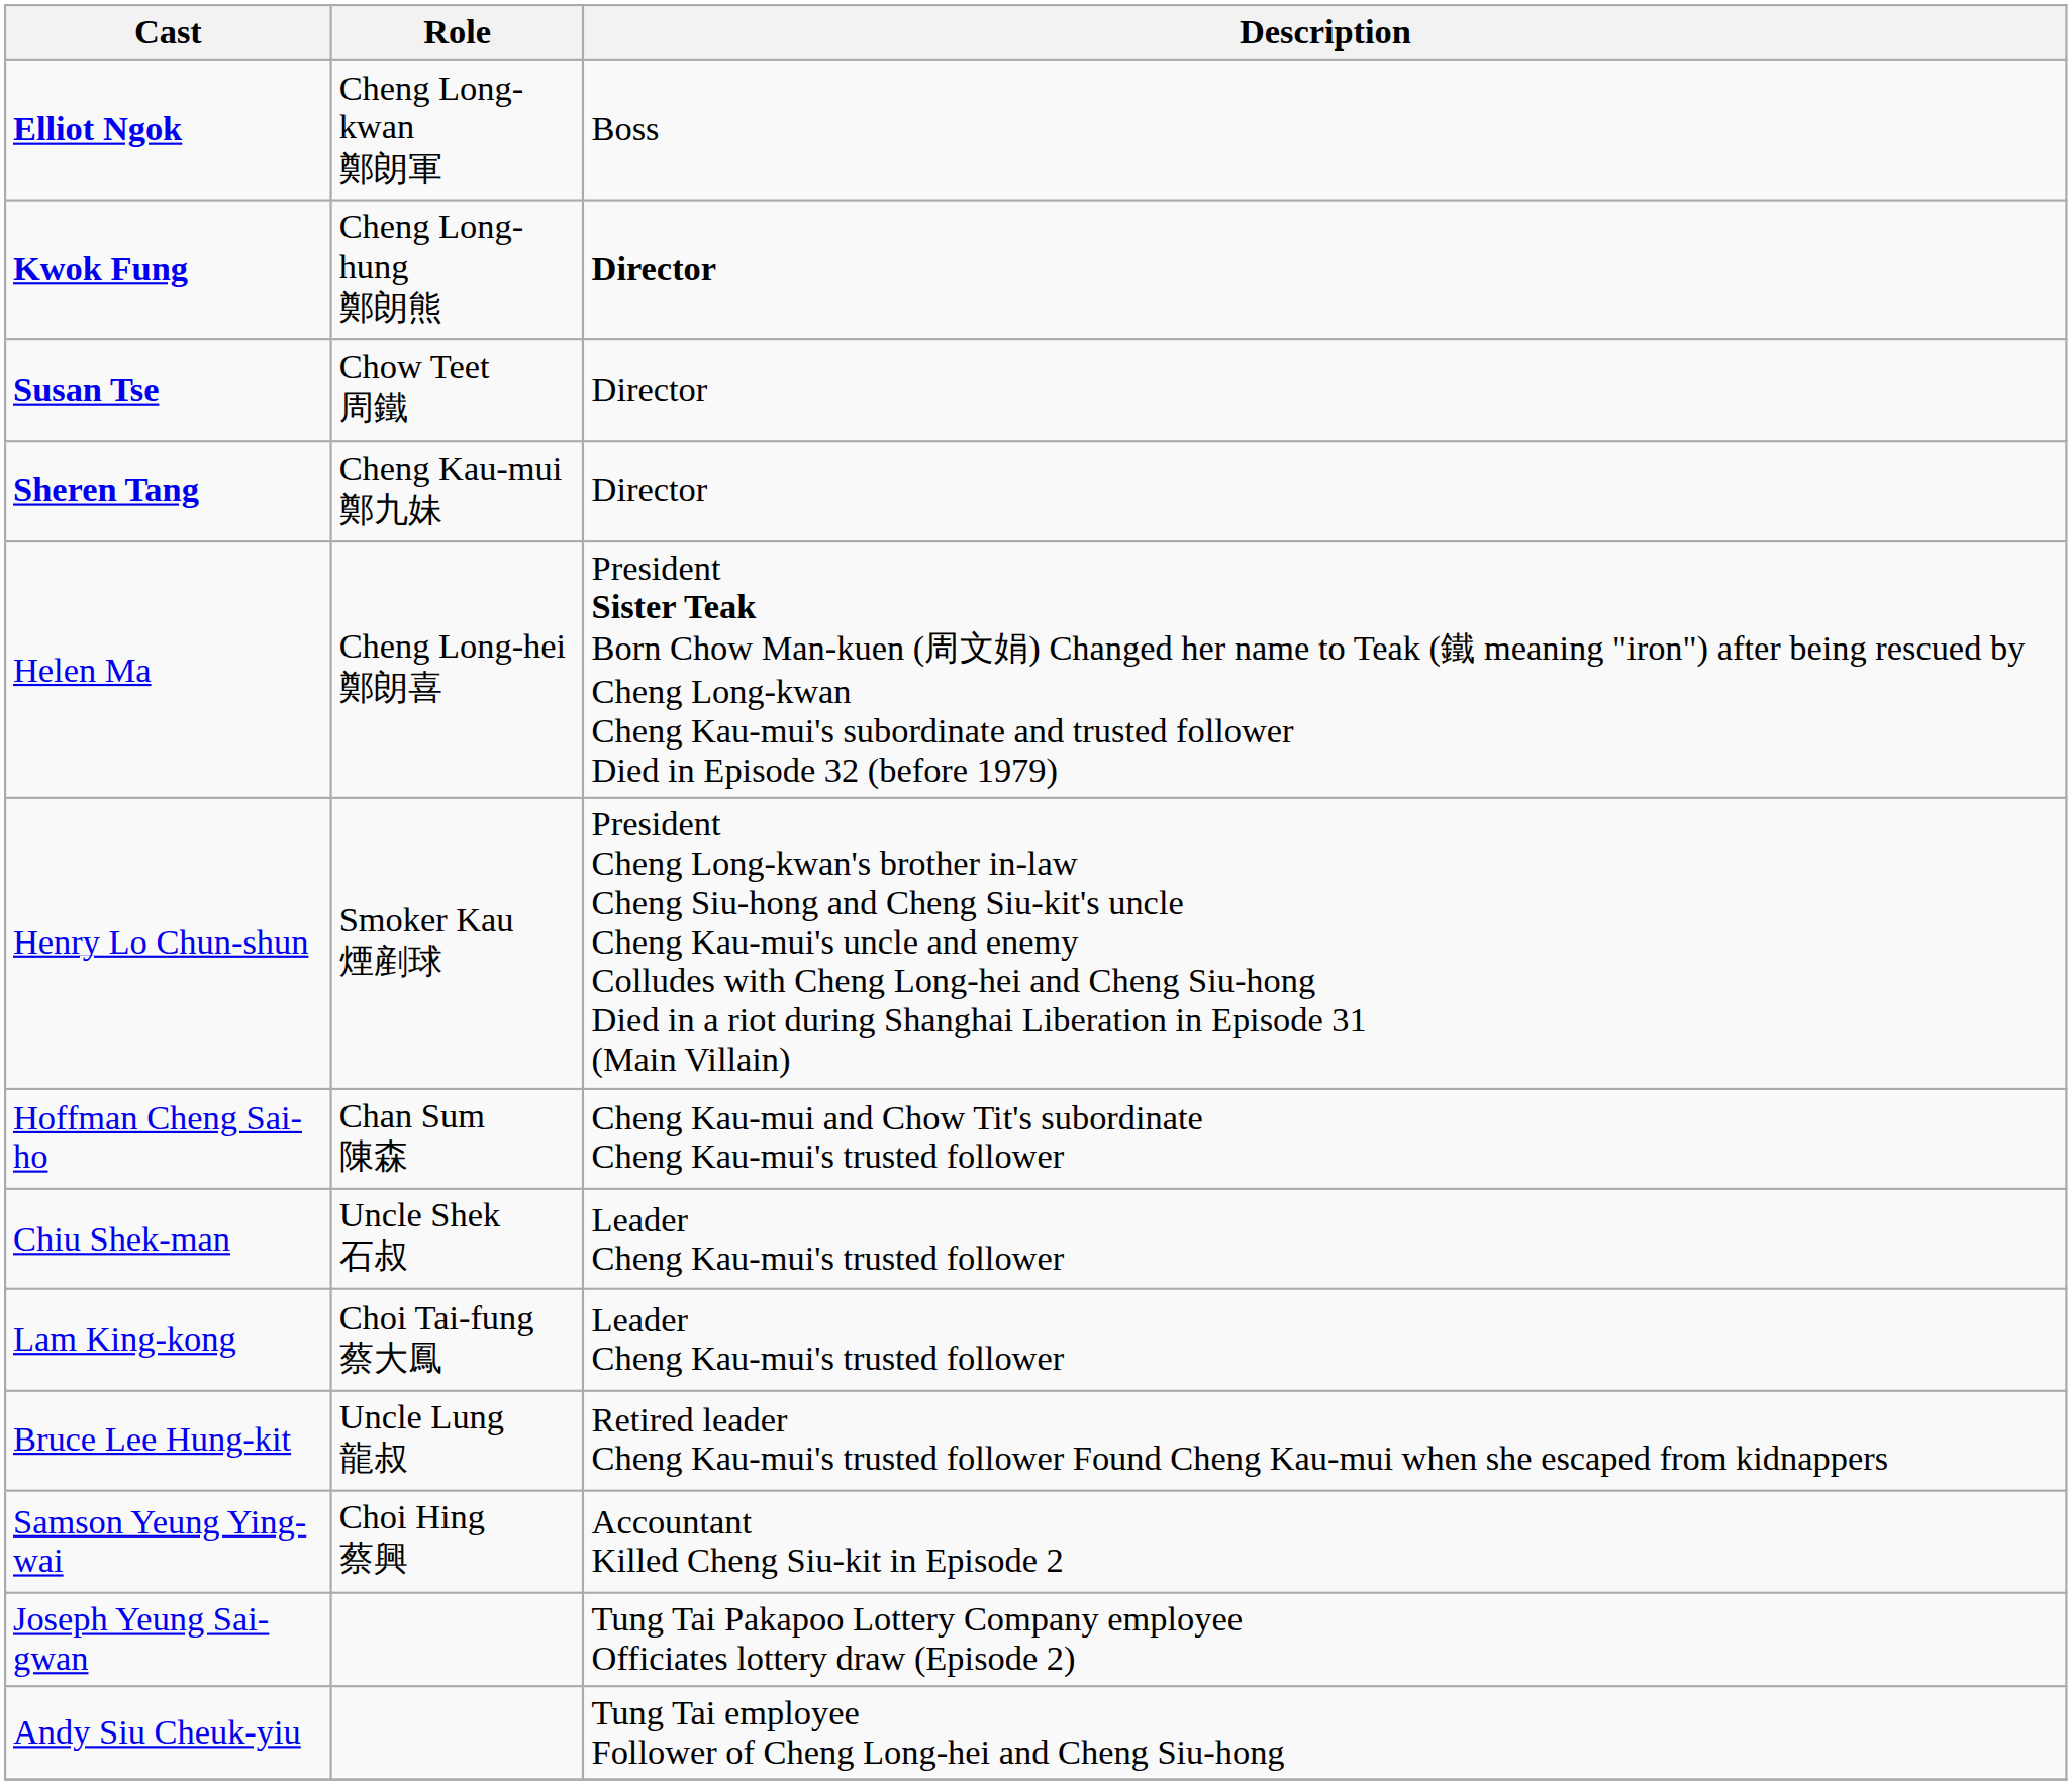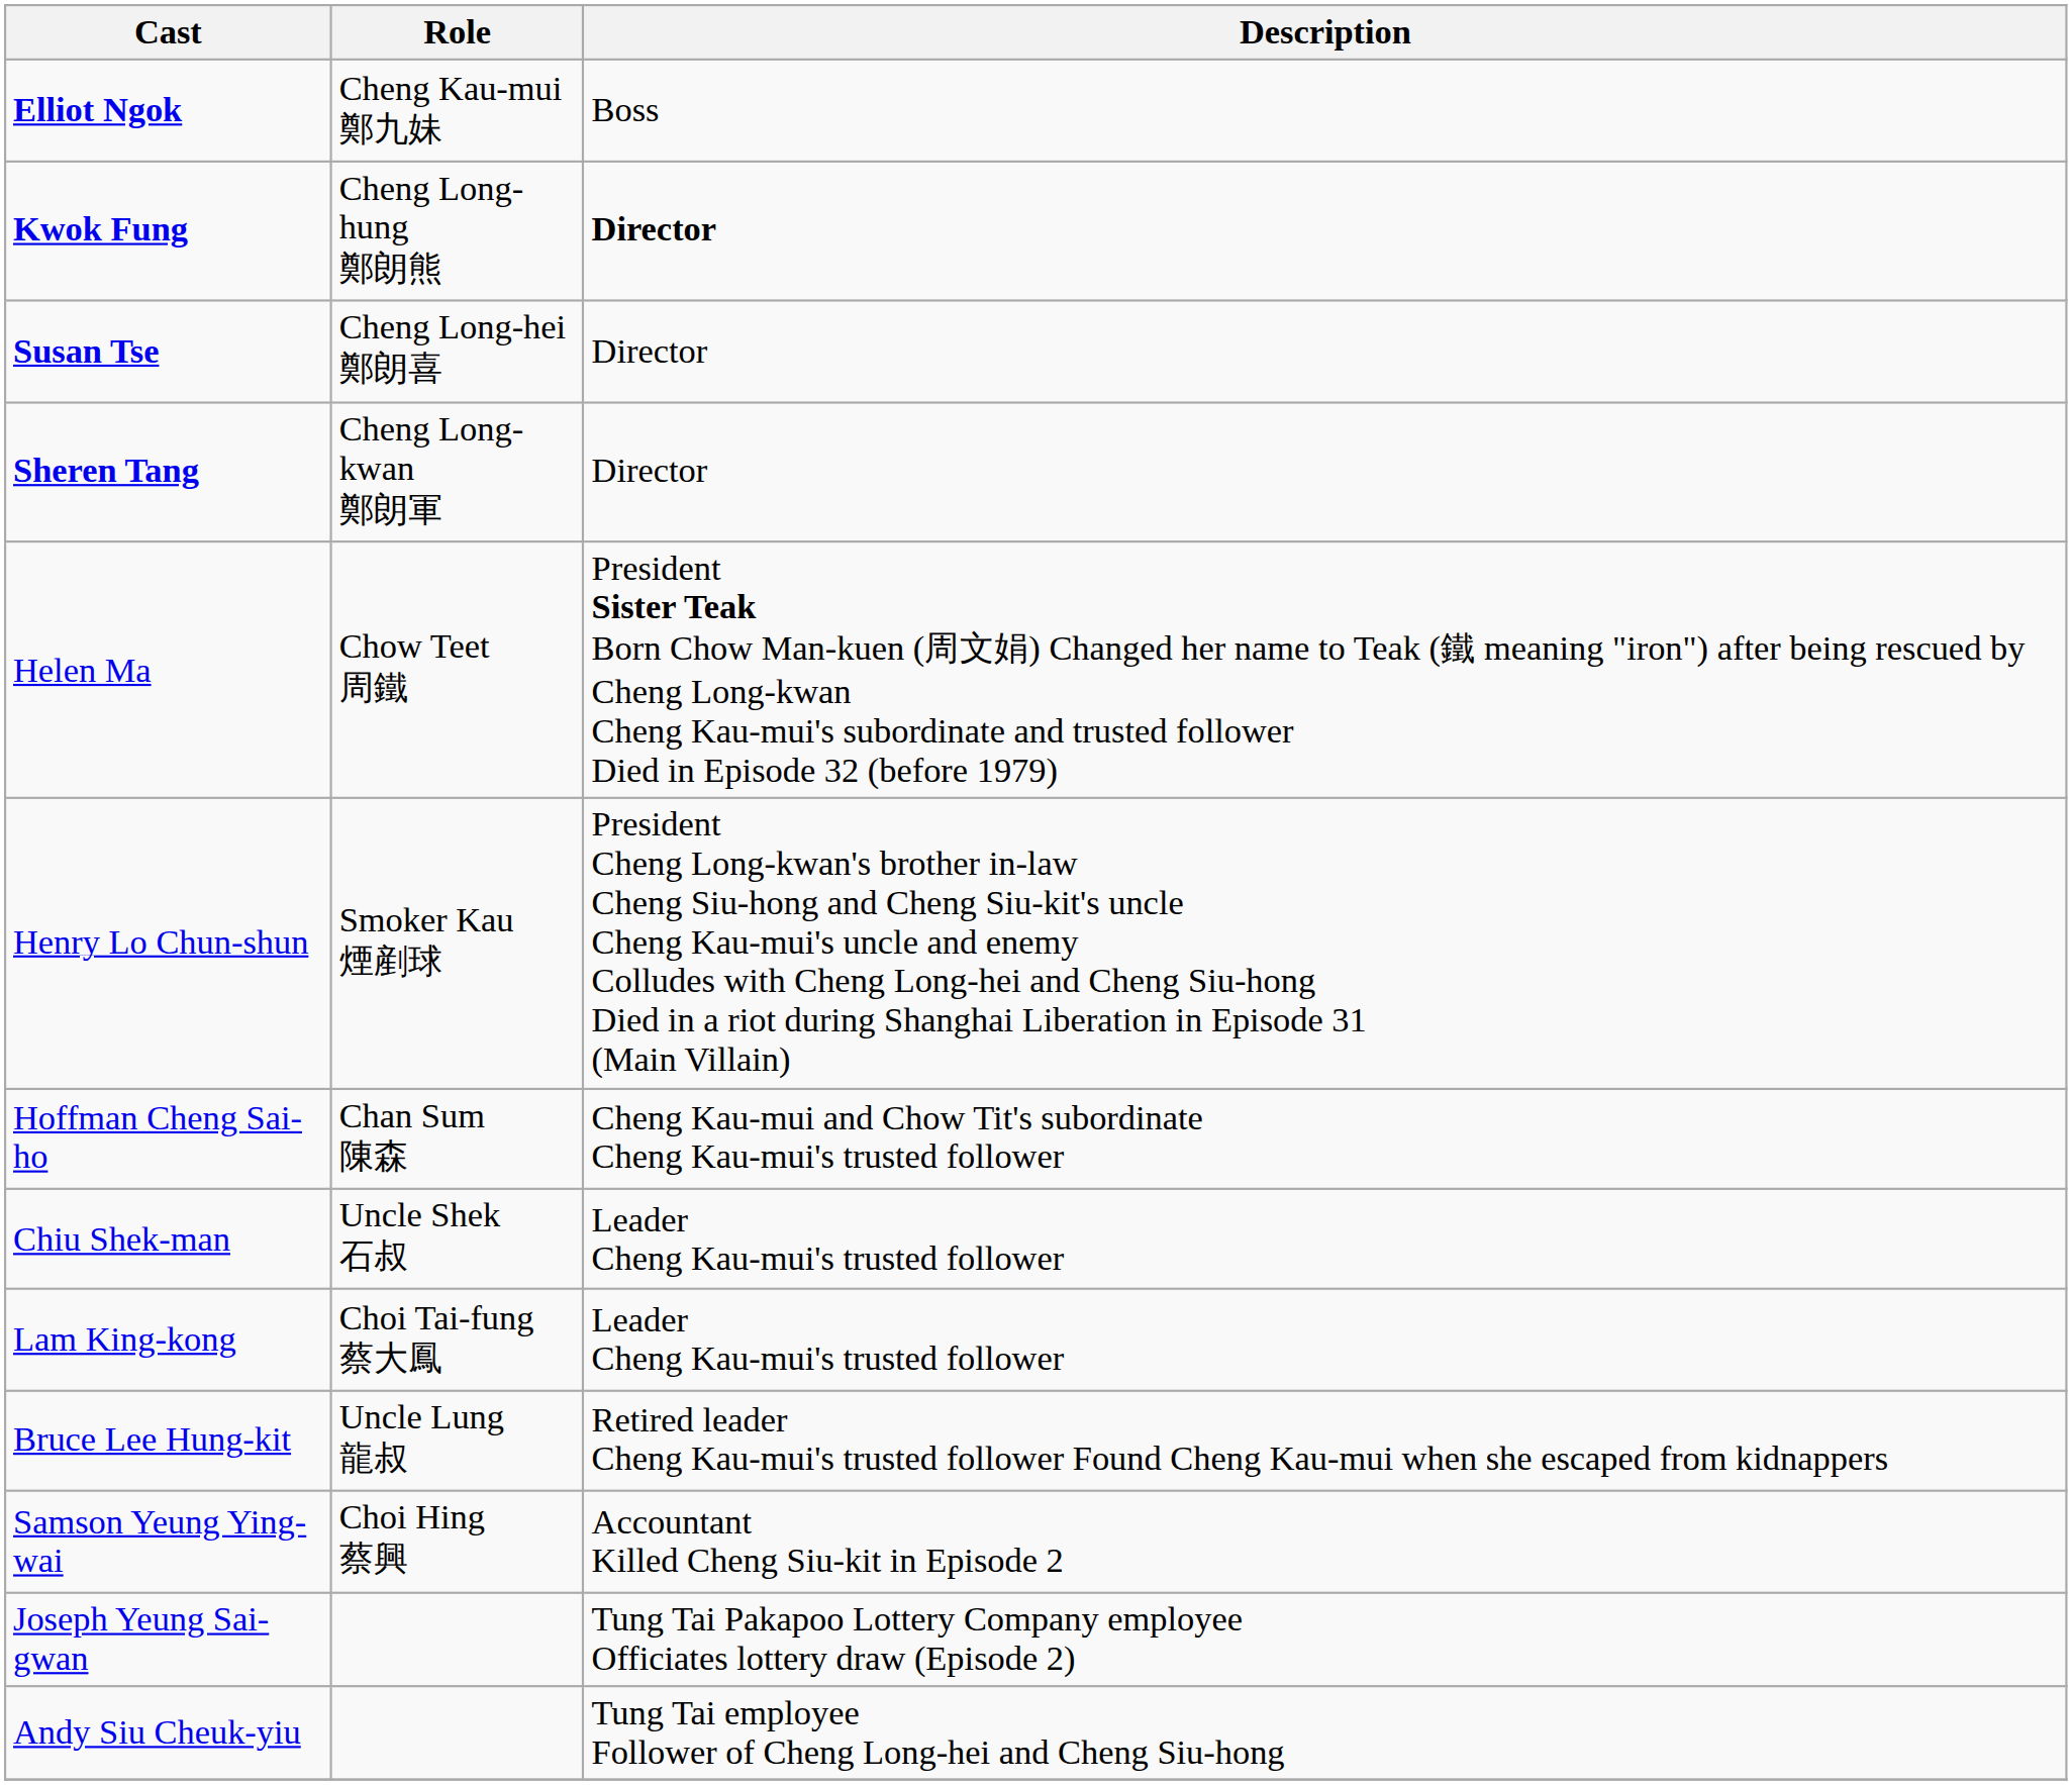Elliot Ngok | Role: Cheng Long-kwan 鄭朗軍 -> Cheng Kau-mui 鄭九妹
Susan Tse | Role: Chow Teet 周鐵 -> Cheng Long-hei 鄭朗喜
Sheren Tang | Role: Cheng Kau-mui 鄭九妹 -> Cheng Long-kwan 鄭朗軍
Helen Ma | Role: Cheng Long-hei 鄭朗喜 -> Chow Teet 周鐵
